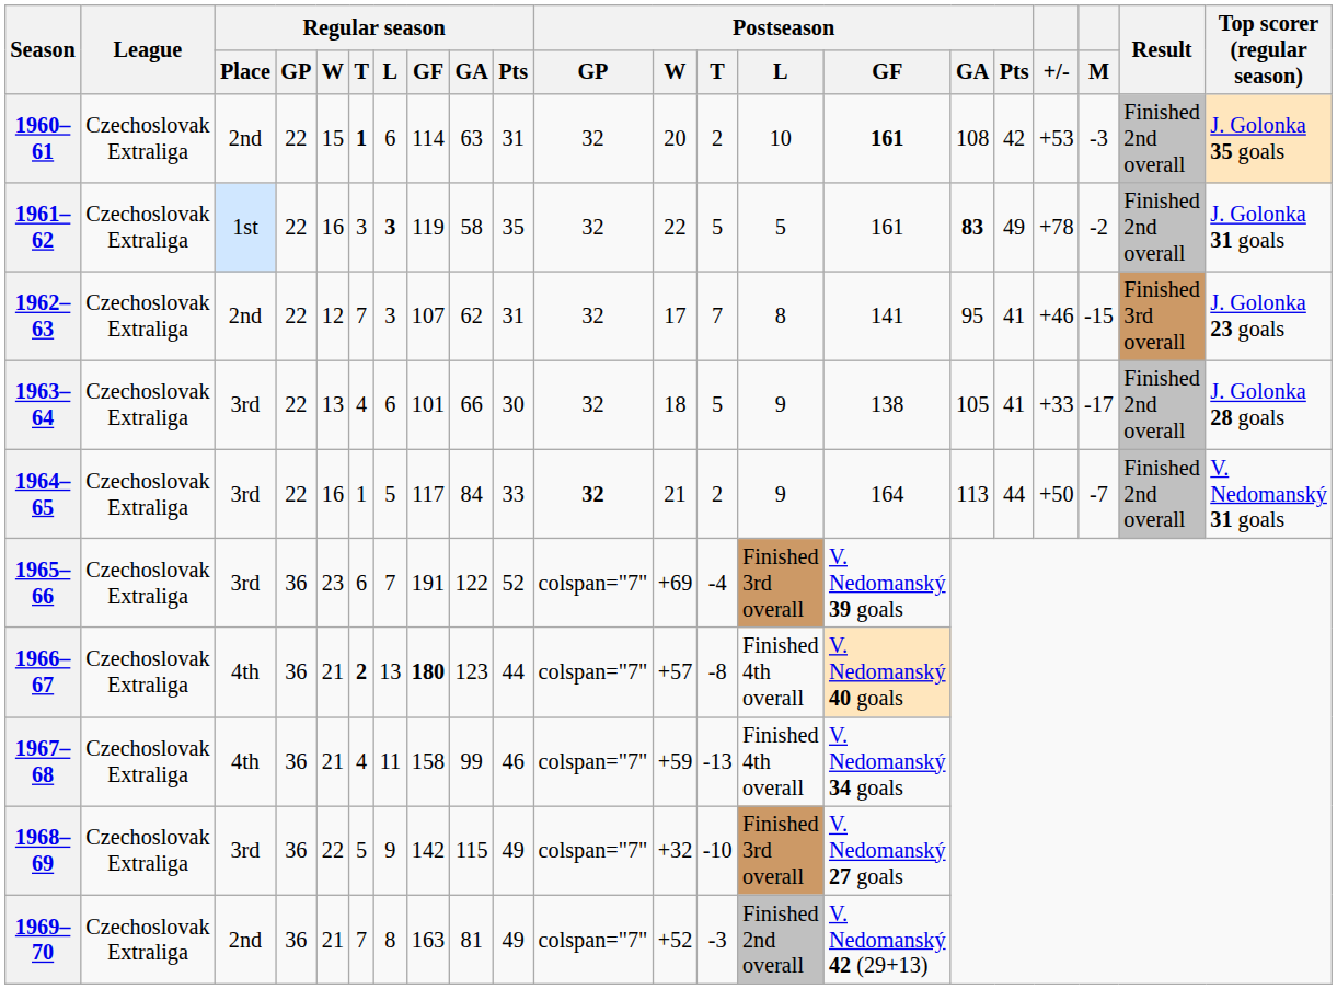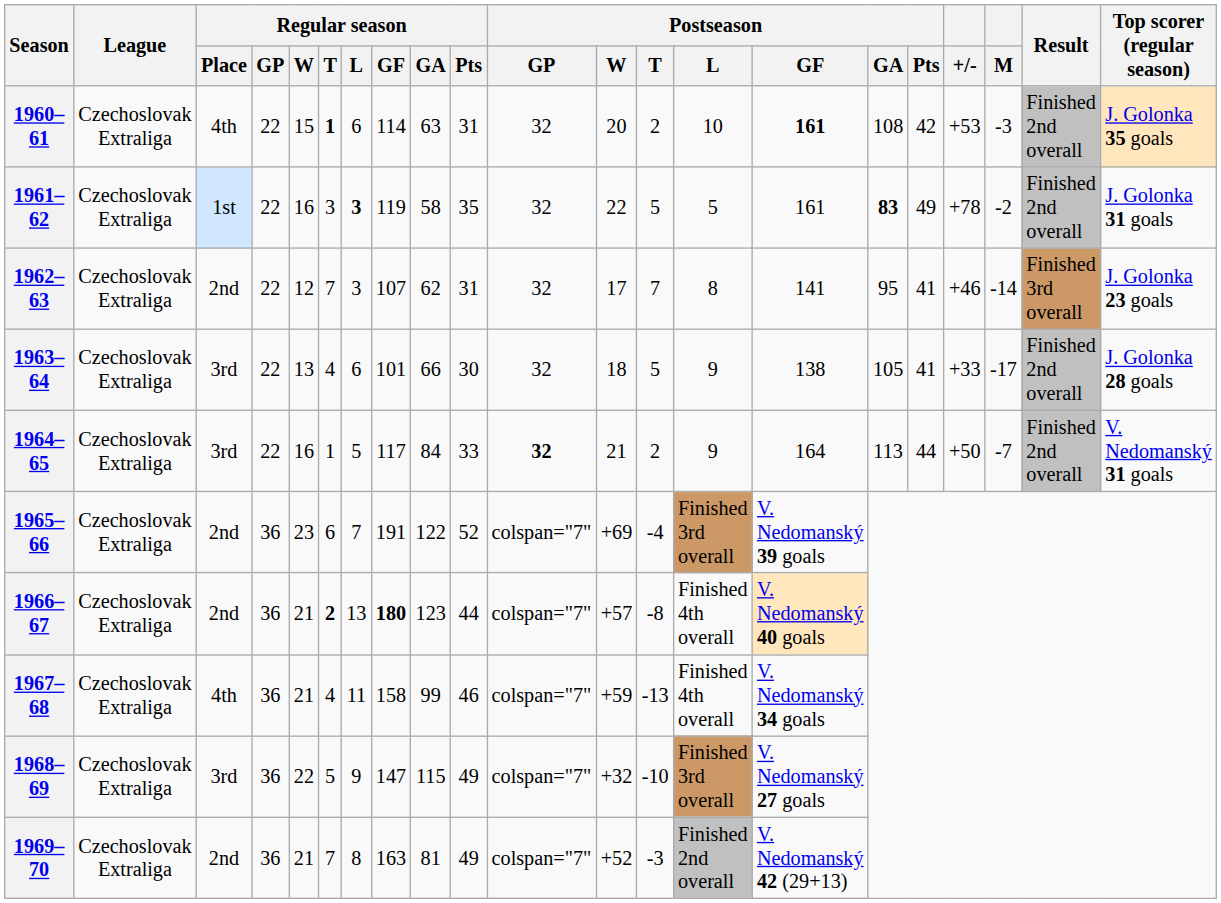1960–61 | Regular season / Place: 2nd -> 4th
1962–63 | M: -15 -> -14
1965–66 | Regular season / Place: 3rd -> 2nd
1966–67 | Regular season / Place: 4th -> 2nd
1968–69 | Regular season / GF: 142 -> 147
